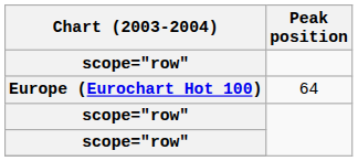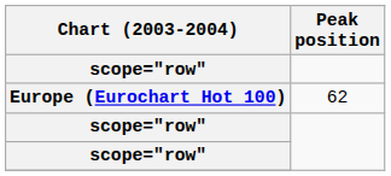Europe (Eurochart Hot 100) | Peak position: 64 -> 62
